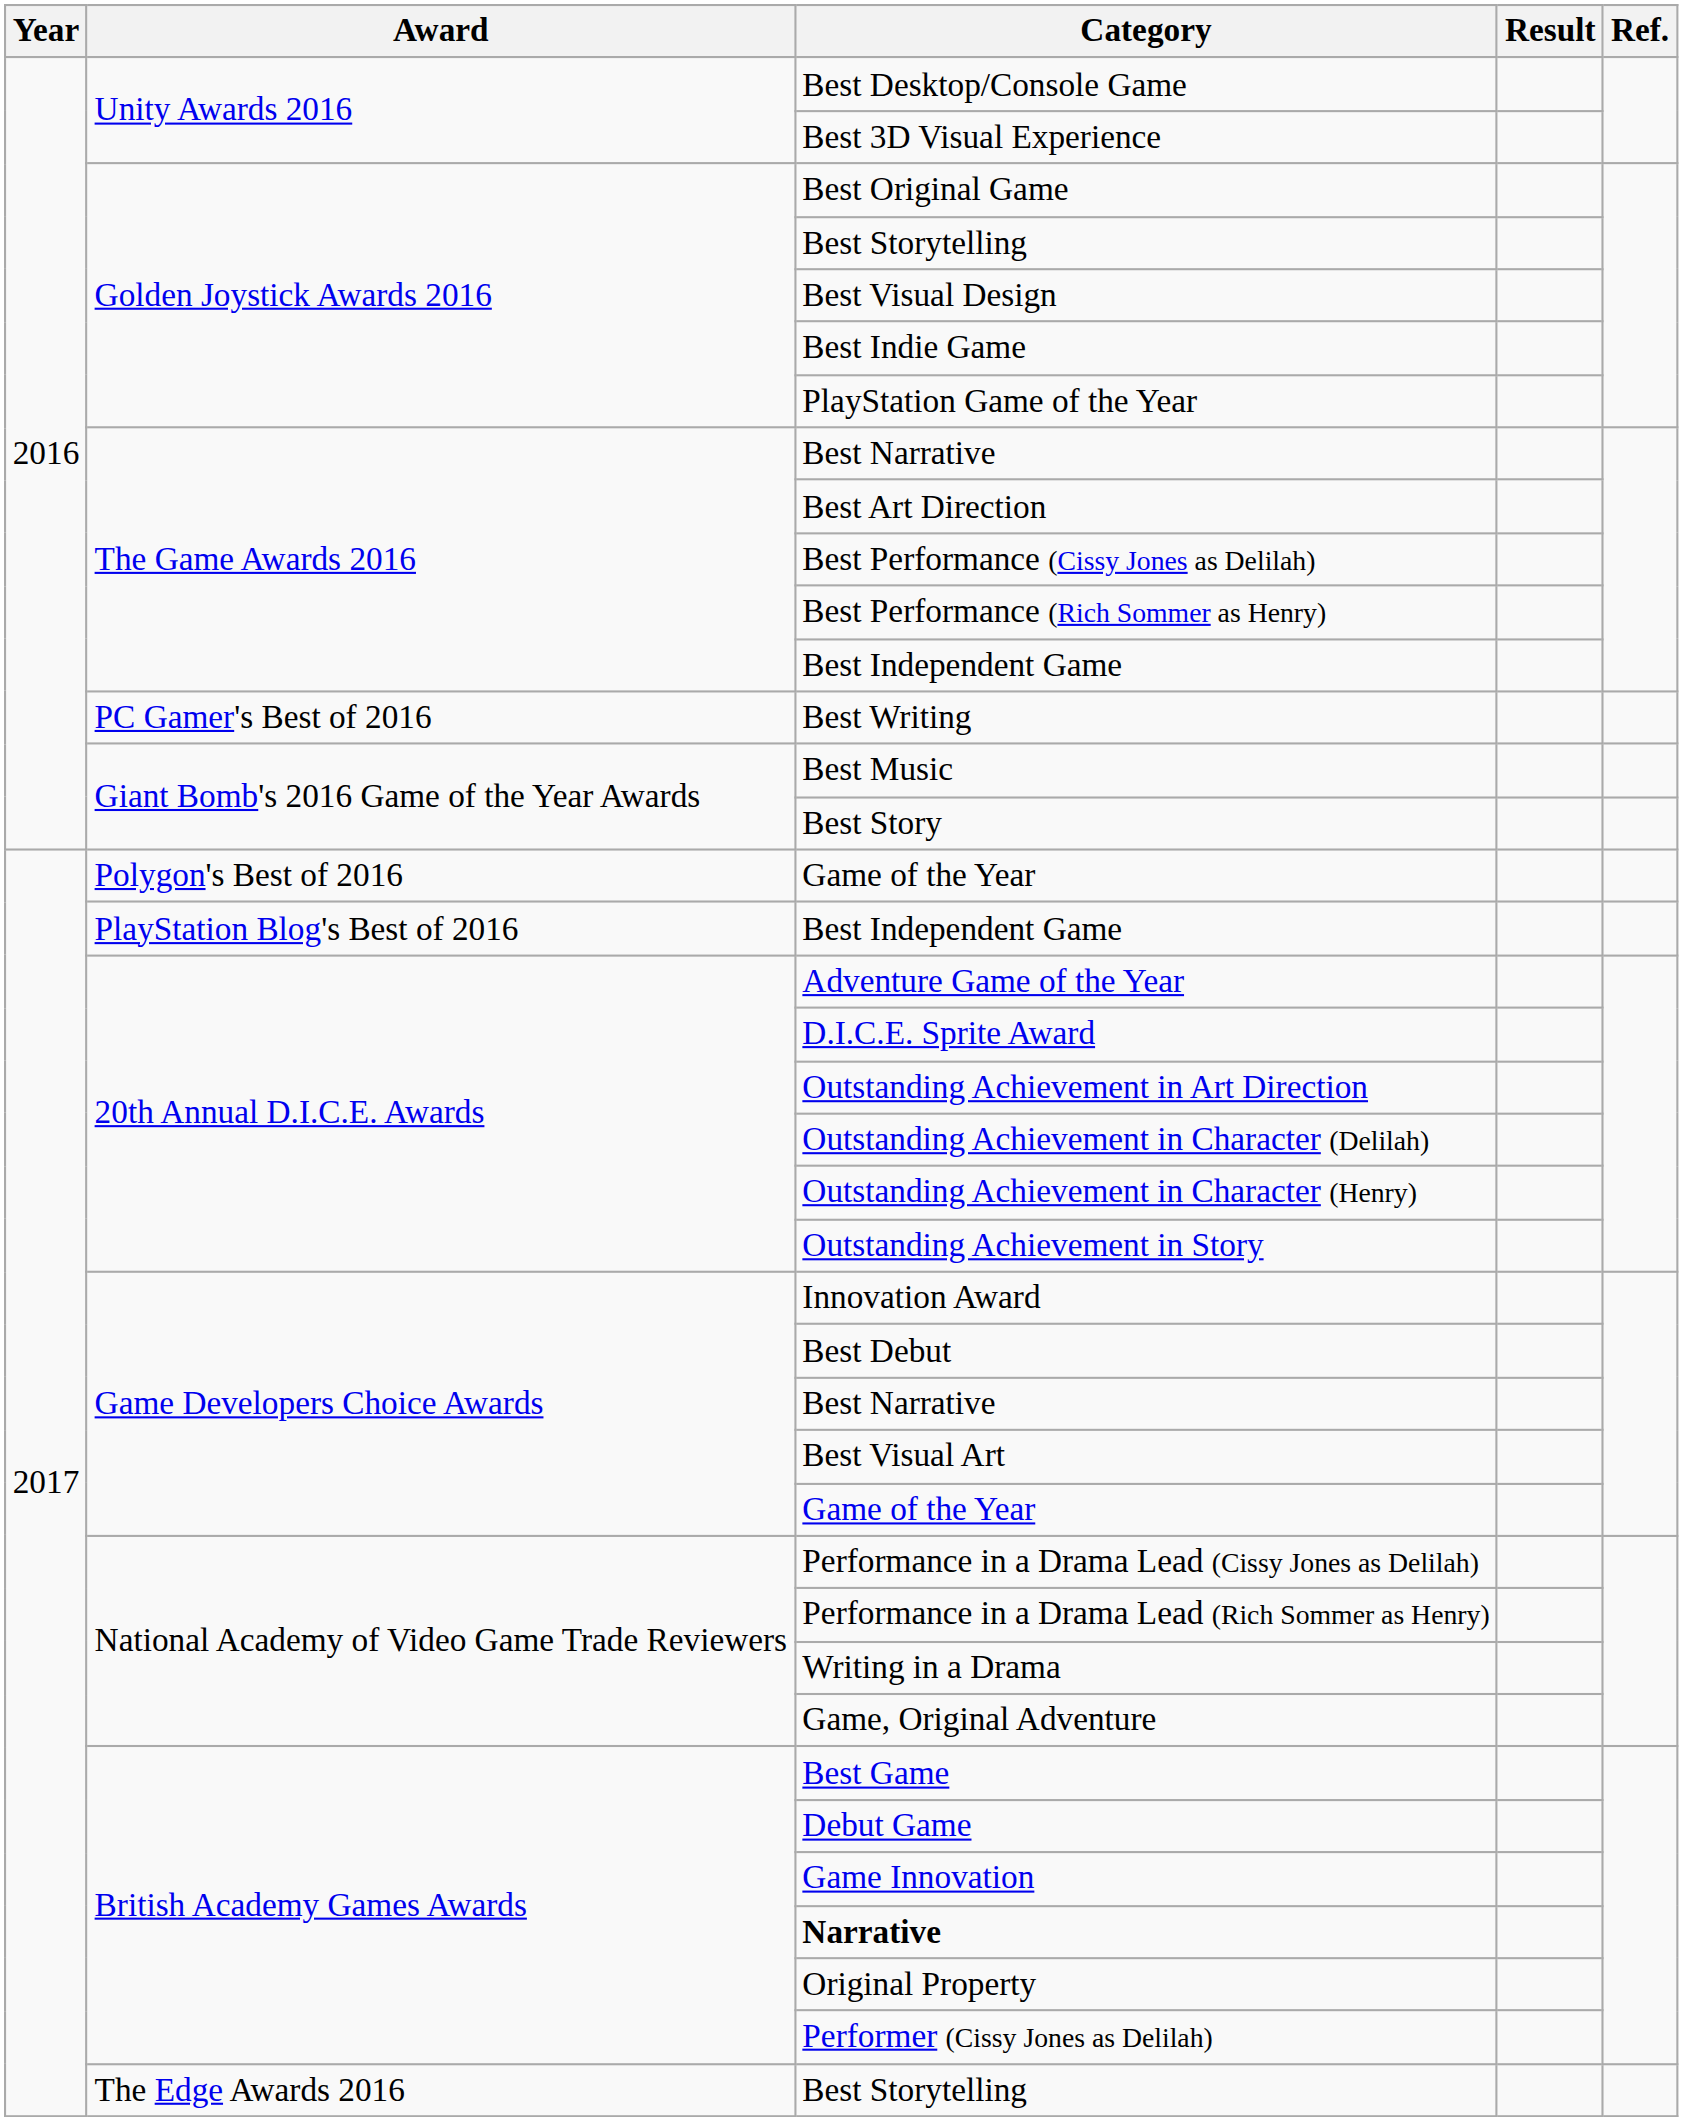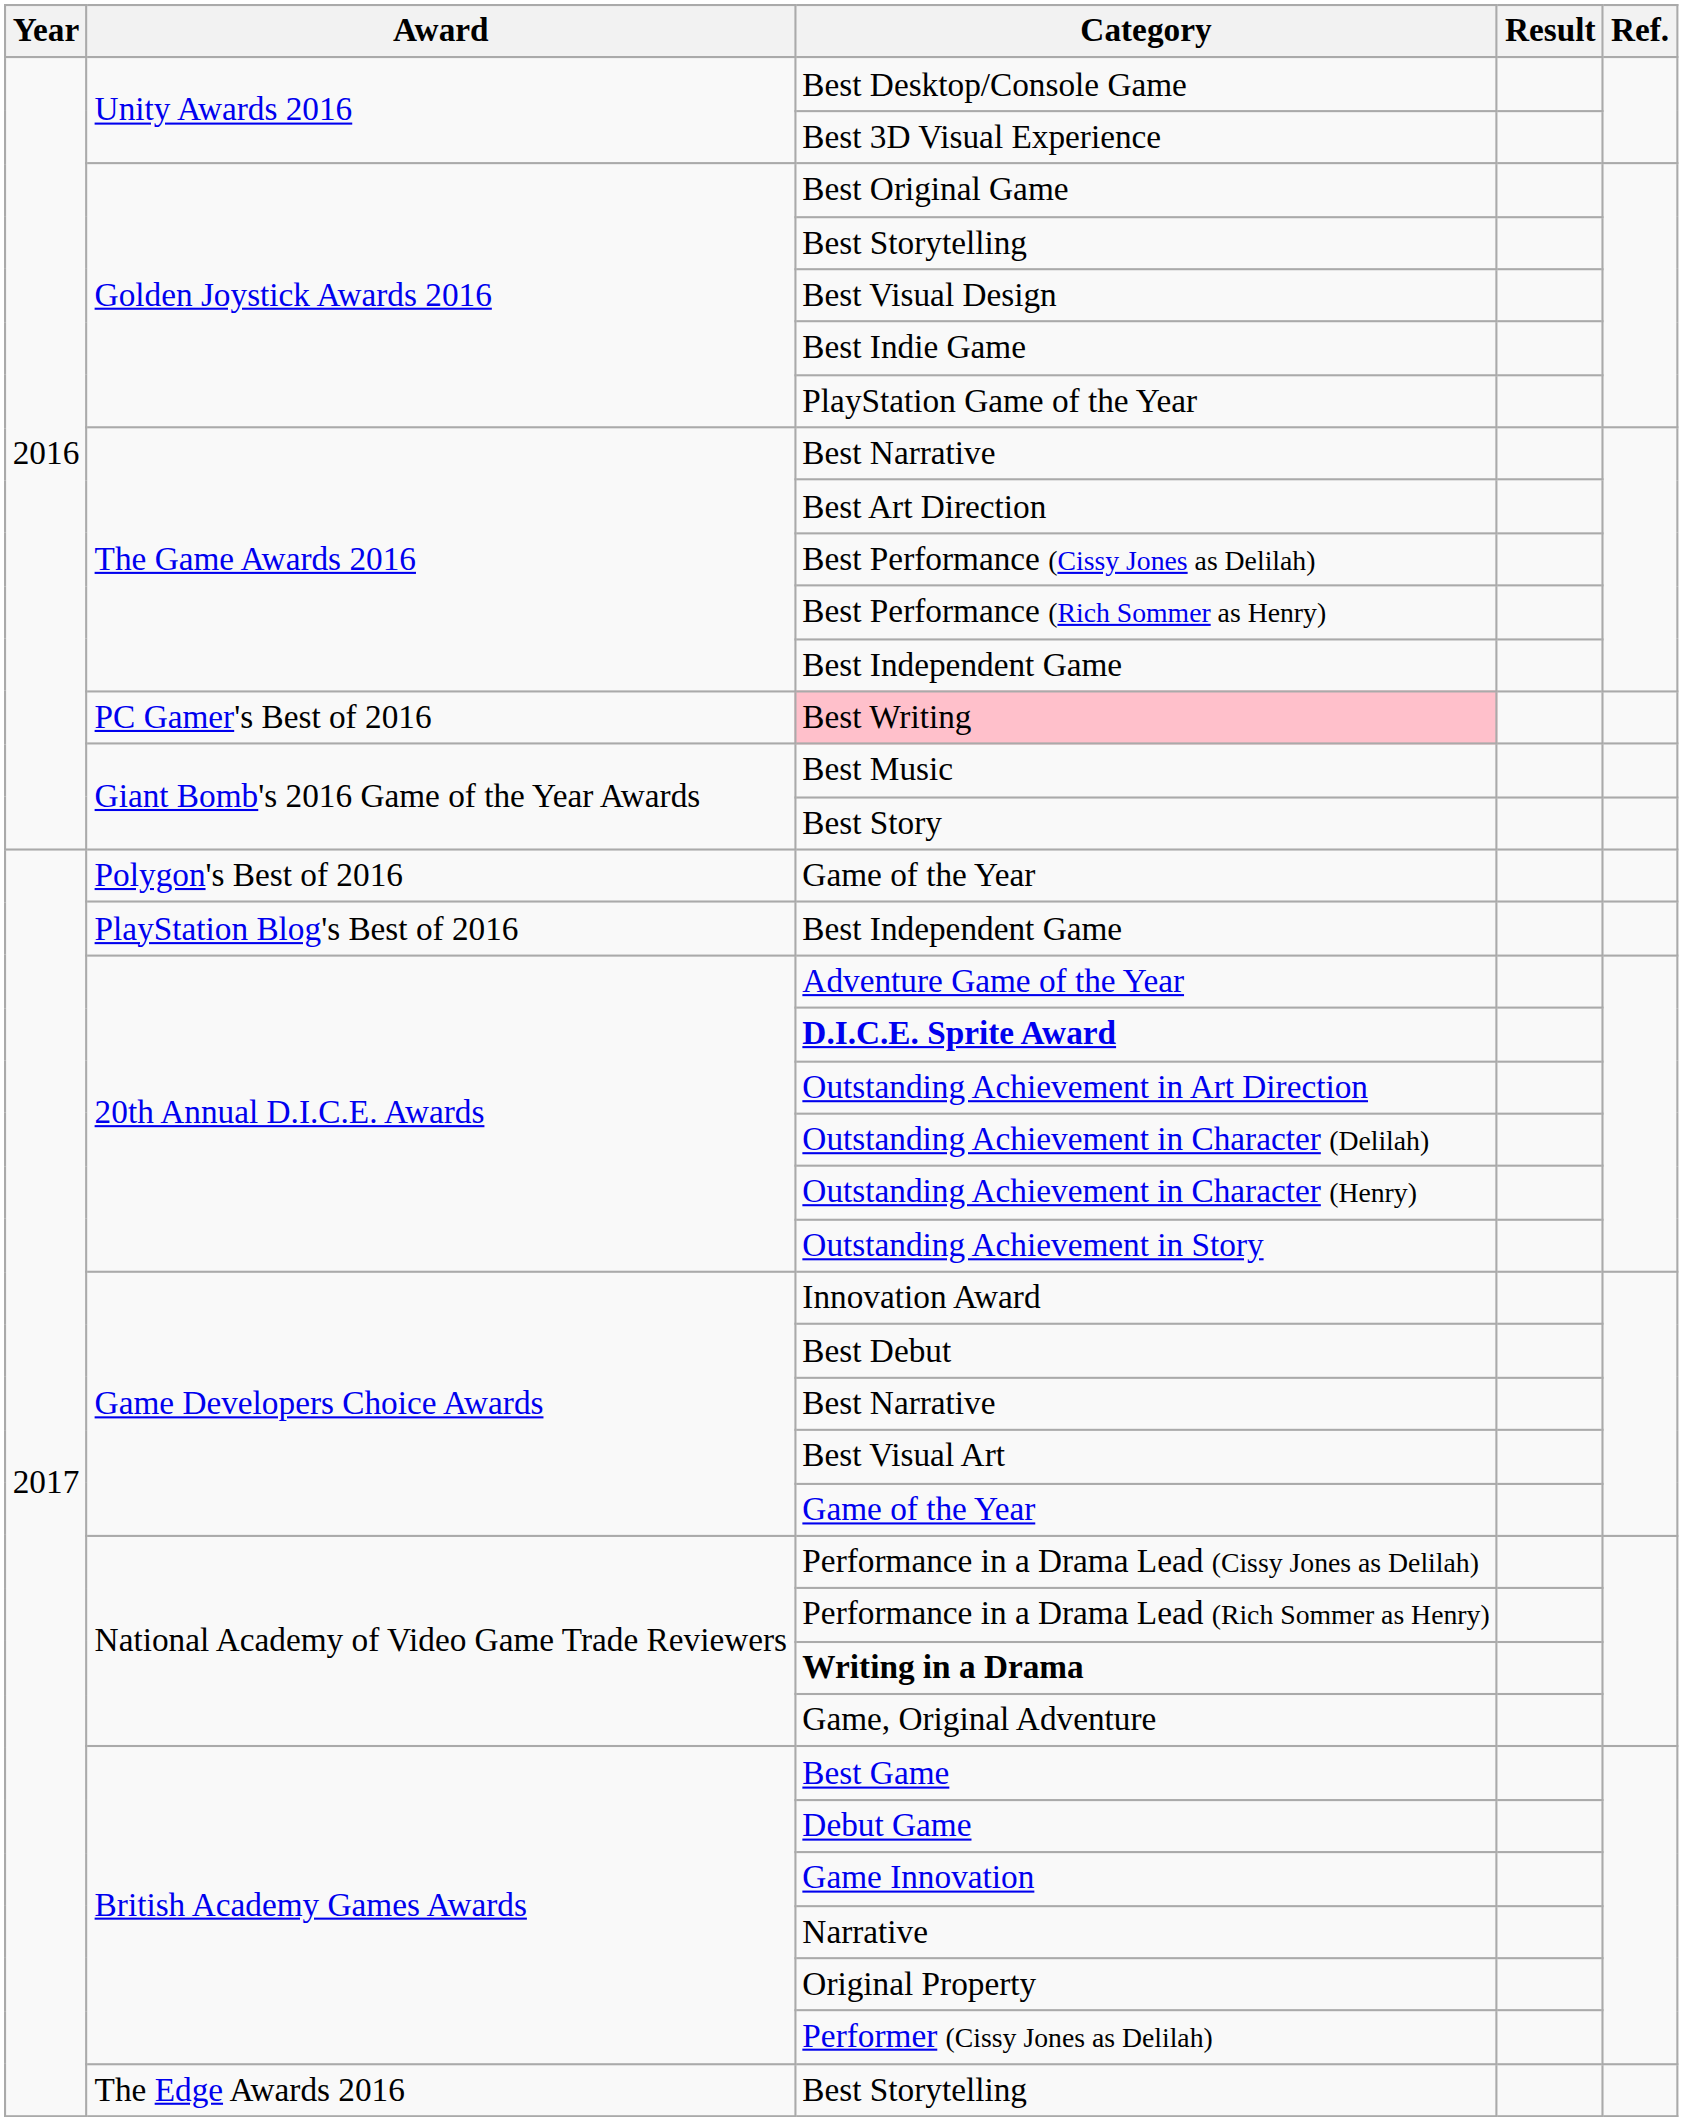Best Writing | Category: no background -> pink background
D.I.C.E. Sprite Award | Category: normal -> bold
Writing in a Drama | Category: normal -> bold
Narrative | Category: bold -> normal
